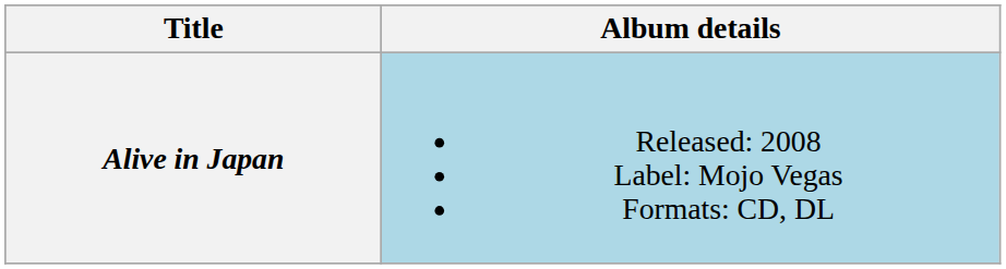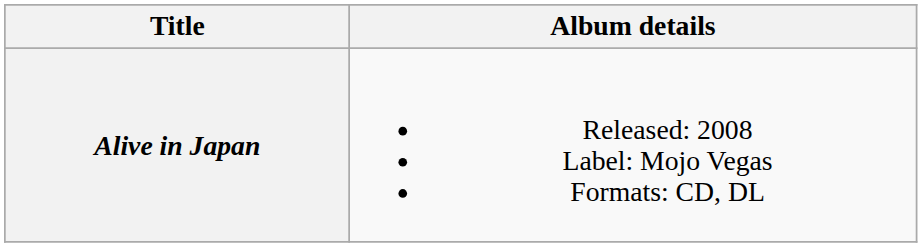Alive in Japan | Album details: lightblue background -> no background
